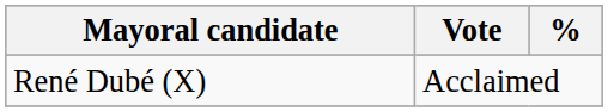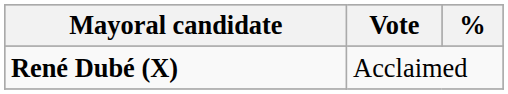René Dubé (X) | Mayoral candidate: normal -> bold
